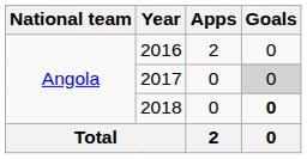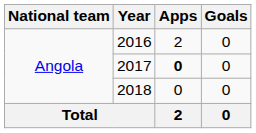2017 | Apps: normal -> bold
2017 | Goals: lightgrey background -> no background
2018 | Goals: bold -> normal
